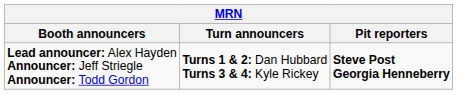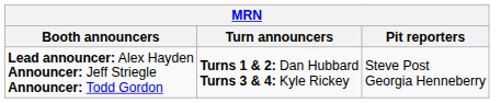row 3 | Pit reporters: bold -> normal
